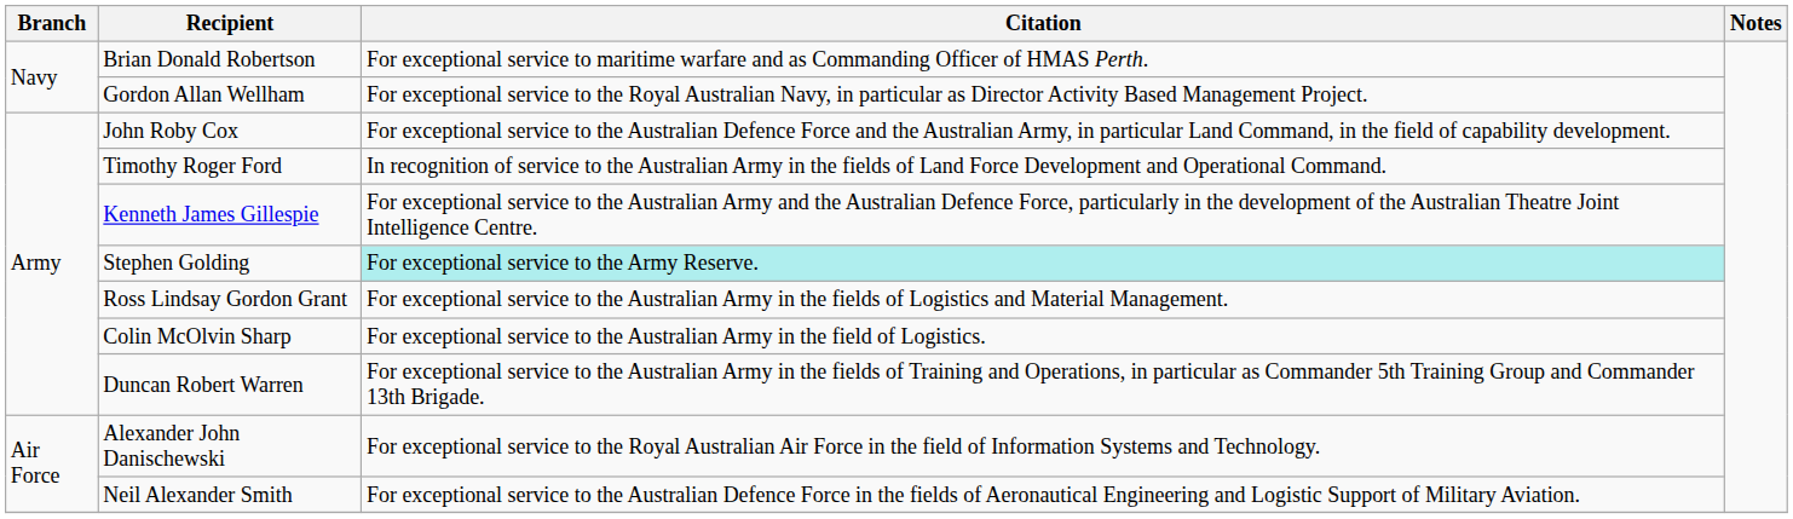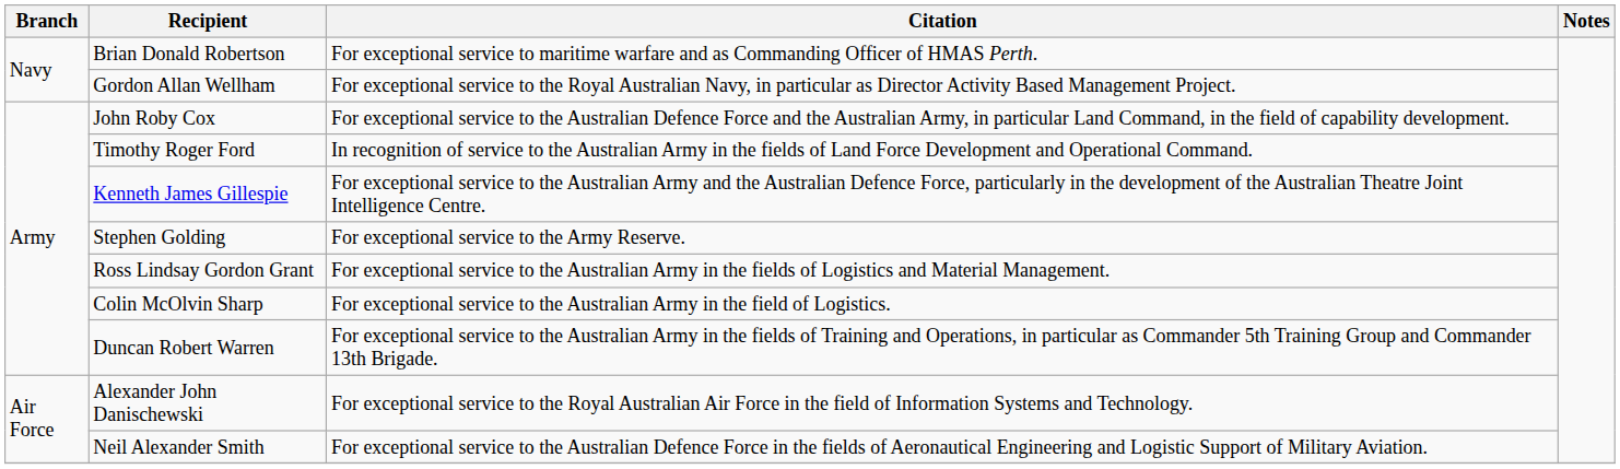Stephen Golding | Citation: paleturquoise background -> no background
